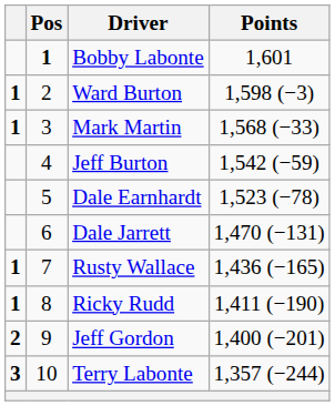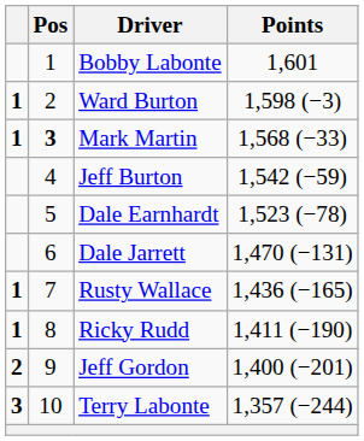Bobby Labonte | Pos: bold -> normal
Mark Martin | Pos: normal -> bold
